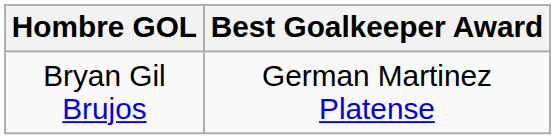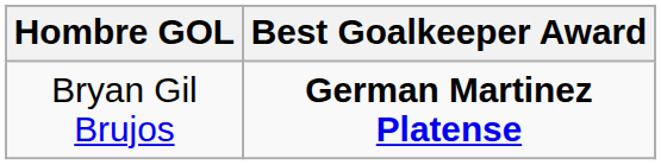Bryan Gil Brujos | Best Goalkeeper Award: normal -> bold
